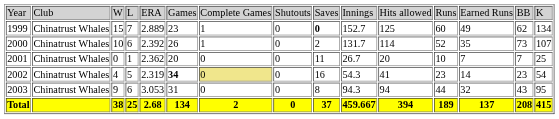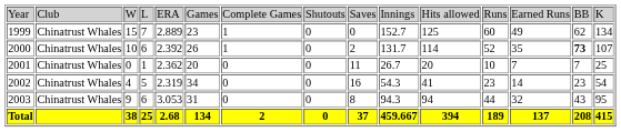1999 | column 9: bold -> normal
2000 | column 14: normal -> bold
2002 | column 6: bold -> normal
2002 | column 7: khaki background -> no background
